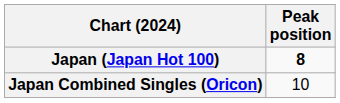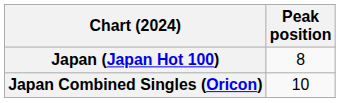Japan (Japan Hot 100) | Peak position: bold -> normal
